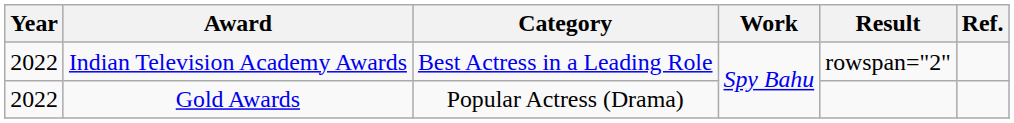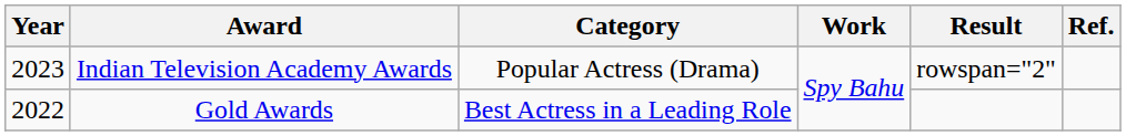Indian Television Academy Awards | Year: 2022 -> 2023
Indian Television Academy Awards | Category: Best Actress in a Leading Role -> Popular Actress (Drama)
Gold Awards | Category: Popular Actress (Drama) -> Best Actress in a Leading Role
